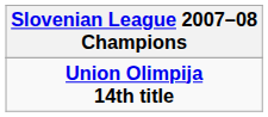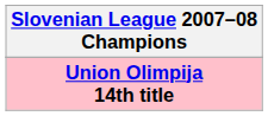row 2 | column 1: no background -> pink background
